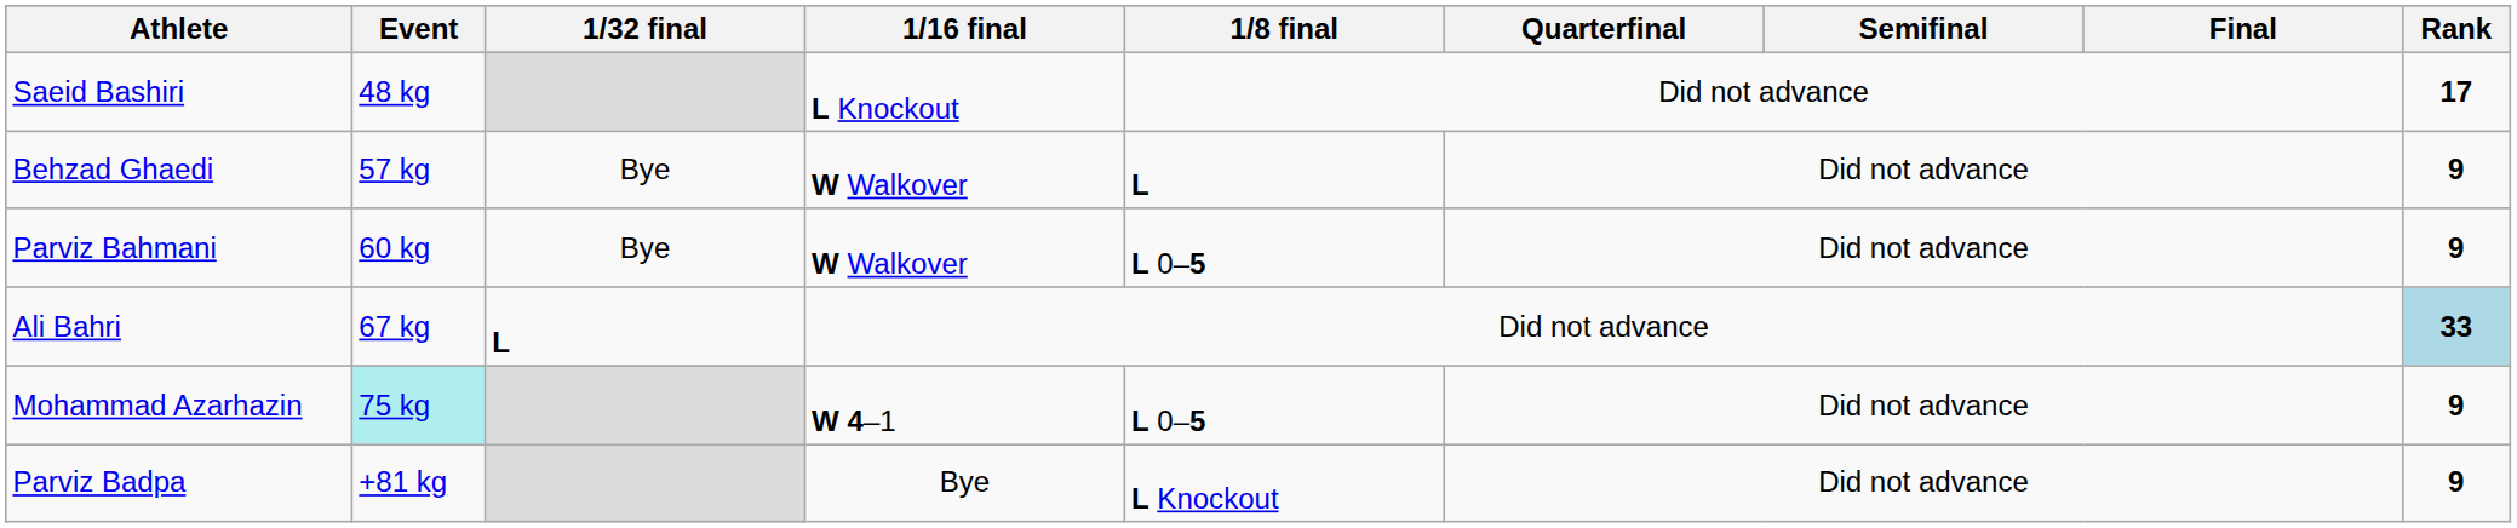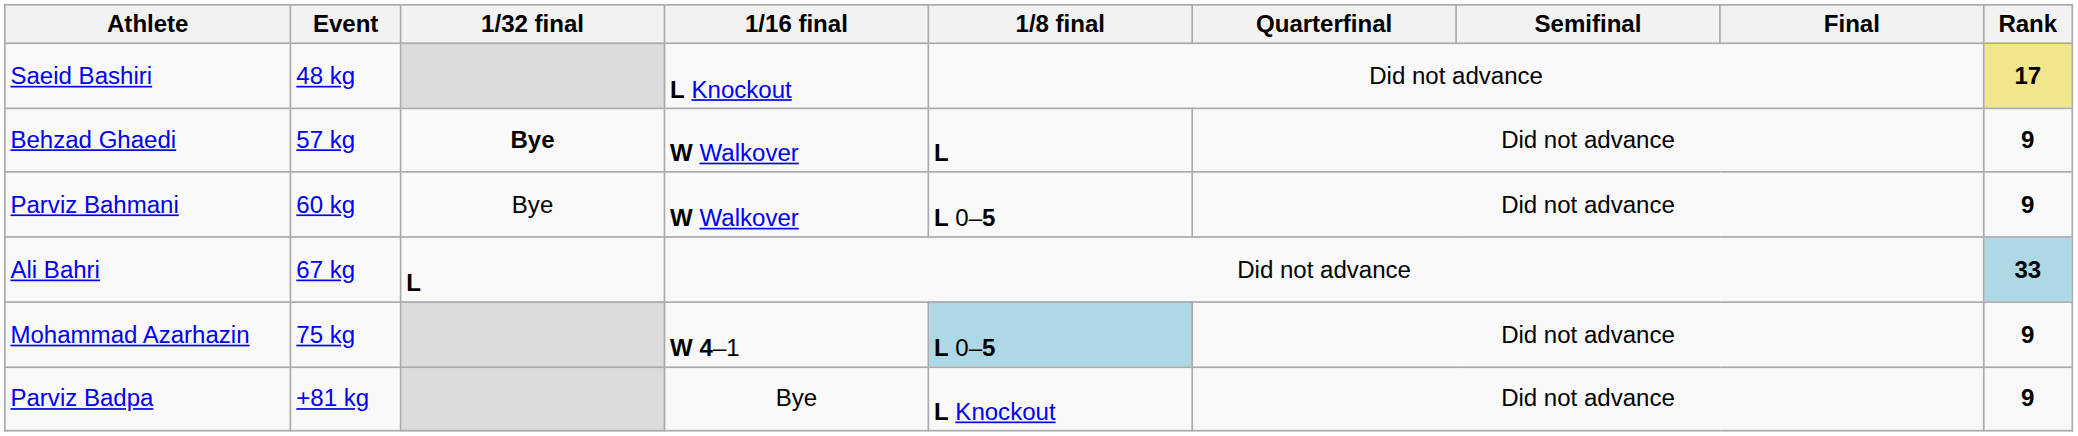Saeid Bashiri | Rank: no background -> khaki background
Behzad Ghaedi | 1/32 final: normal -> bold
Mohammad Azarhazin | Event: paleturquoise background -> no background
Mohammad Azarhazin | 1/8 final: no background -> lightblue background
